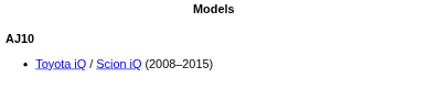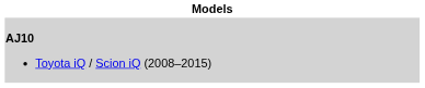row 2 | column 1: no background -> lightgrey background
